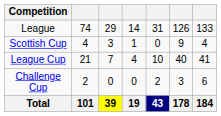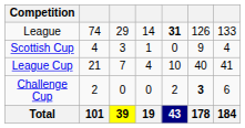League | column 5: normal -> bold
Challenge Cup | column 6: normal -> bold
